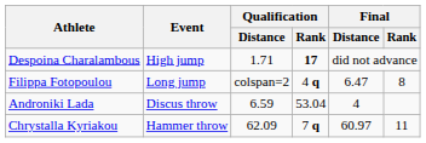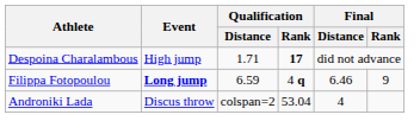Filippa Fotopoulou | Event: normal -> bold
Filippa Fotopoulou | Qualification / Distance: colspan=2 -> 6.59
Filippa Fotopoulou | Final / Distance: 6.47 -> 6.46
Filippa Fotopoulou | Final / Rank: 8 -> 9
Androniki Lada | Qualification / Distance: 6.59 -> colspan=2
- row: Chrystalla Kyriakou | Hammer throw | 62.09 | 7 q | 60.97 | 11
